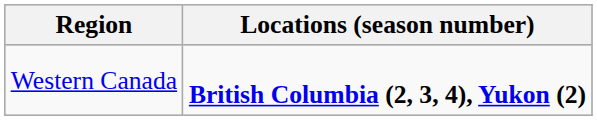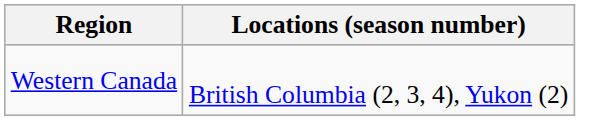Western Canada | Locations (season number): bold -> normal
